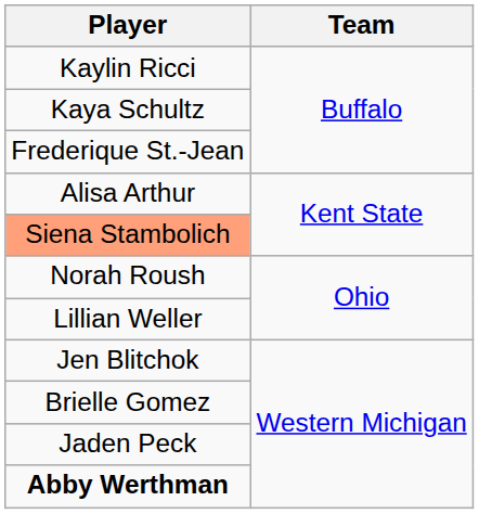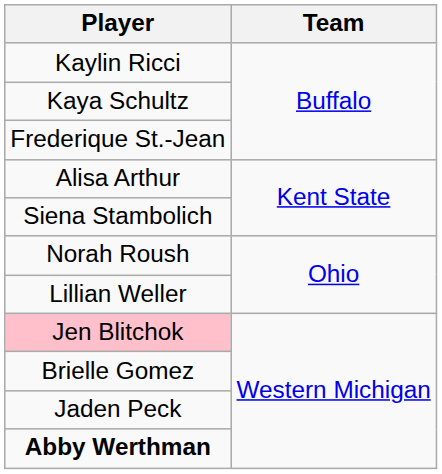Siena Stambolich | Player: lightsalmon background -> no background
Jen Blitchok | Player: no background -> pink background
